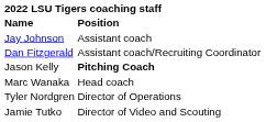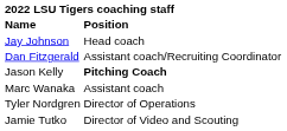Jay Johnson | Position: Assistant coach -> Head coach
Marc Wanaka | Position: Head coach -> Assistant coach
